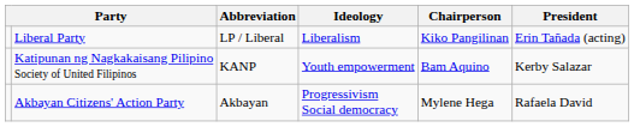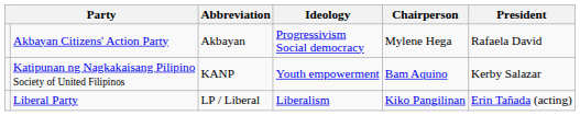rows swapped: Akbayan Citizens' Action Party <-> Liberal Party
